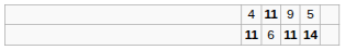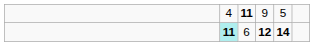row 2 | column 2: no background -> paleturquoise background
row 2 | column 4: 11 -> 12
